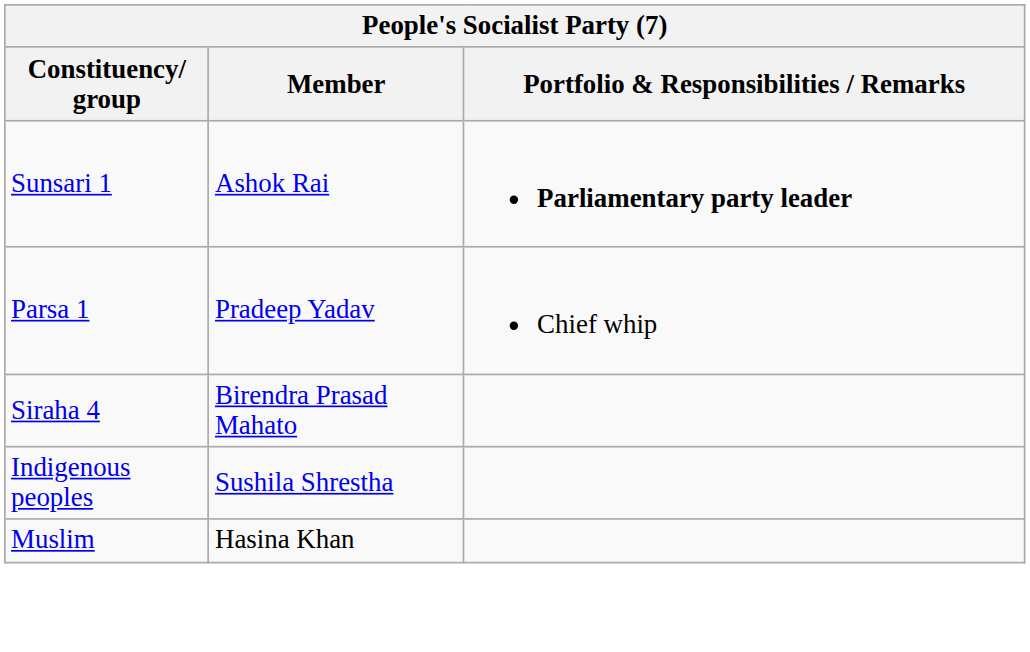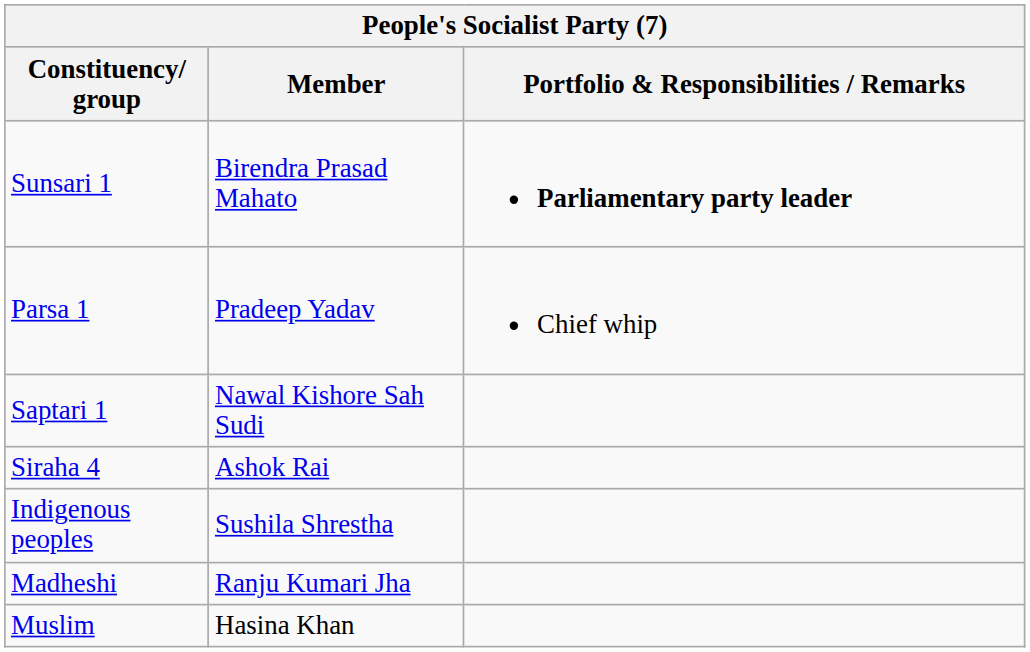Sunsari 1 | Member: Ashok Rai -> Birendra Prasad Mahato
+ row: Saptari 1 | Nawal Kishore Sah Sudi
Siraha 4 | Member: Birendra Prasad Mahato -> Ashok Rai
+ row: Madheshi | Ranju Kumari Jha
